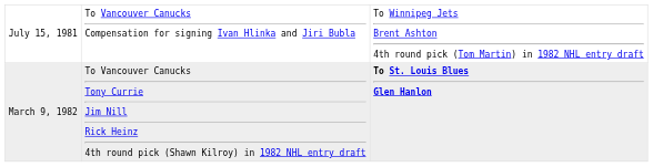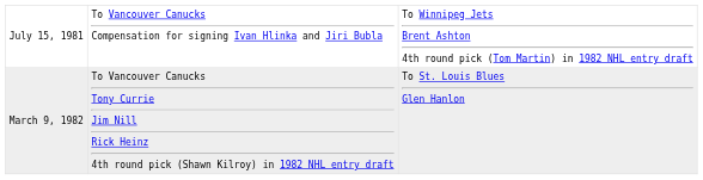March 9, 1982 | column 3: bold -> normal
